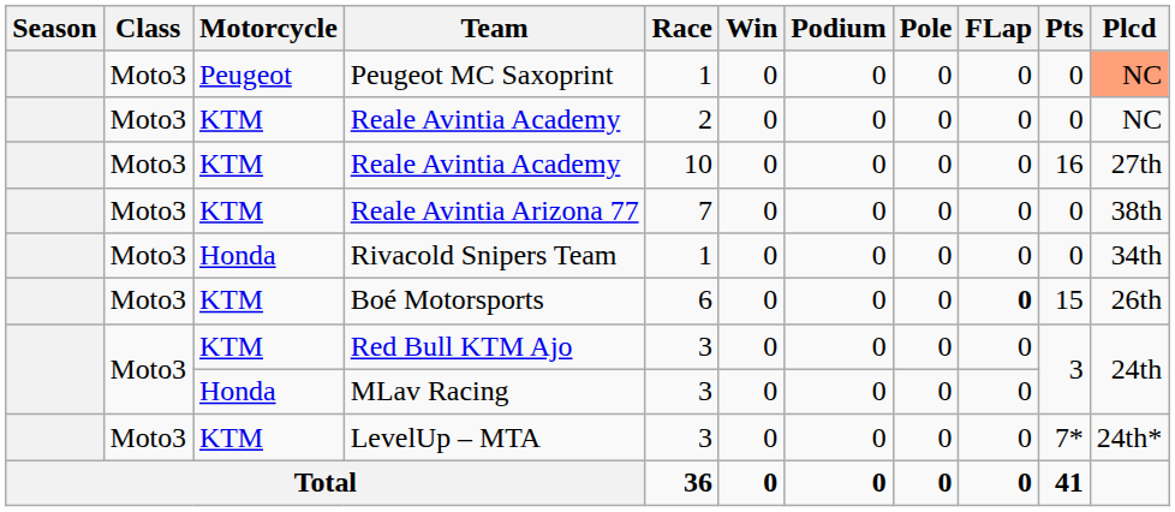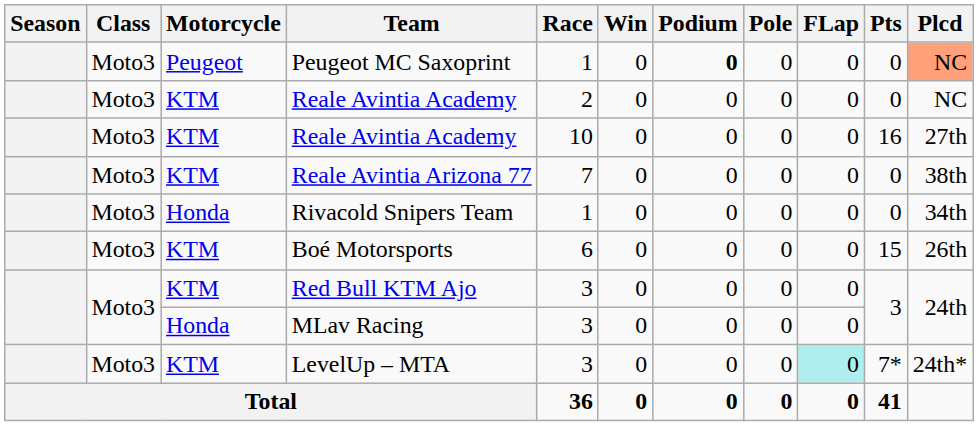Peugeot MC Saxoprint | Podium: normal -> bold
Boé Motorsports | FLap: bold -> normal
LevelUp – MTA | FLap: no background -> paleturquoise background
